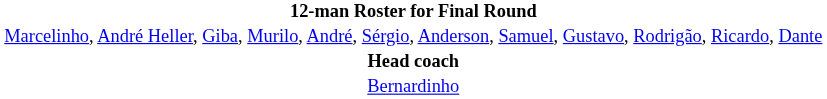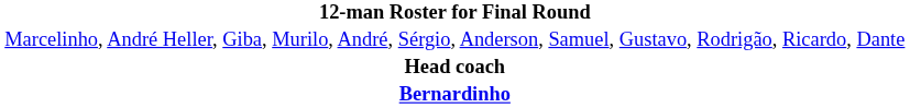row 4 | column 1: normal -> bold
